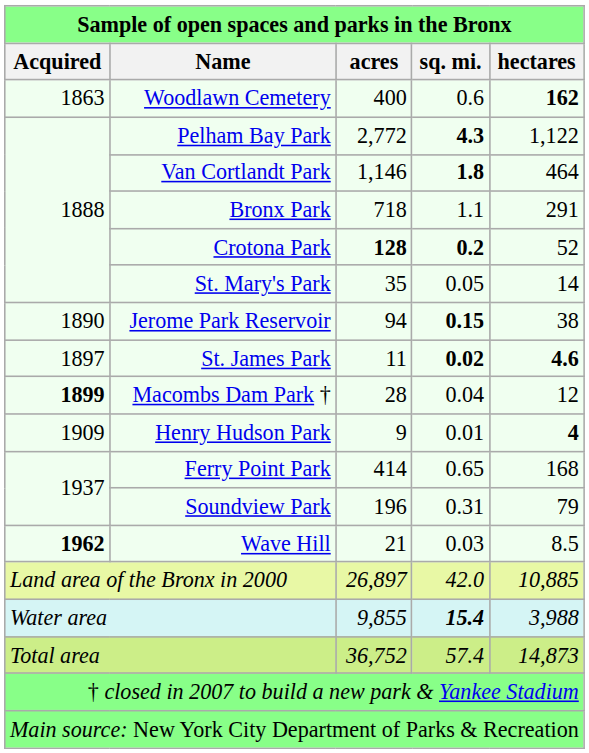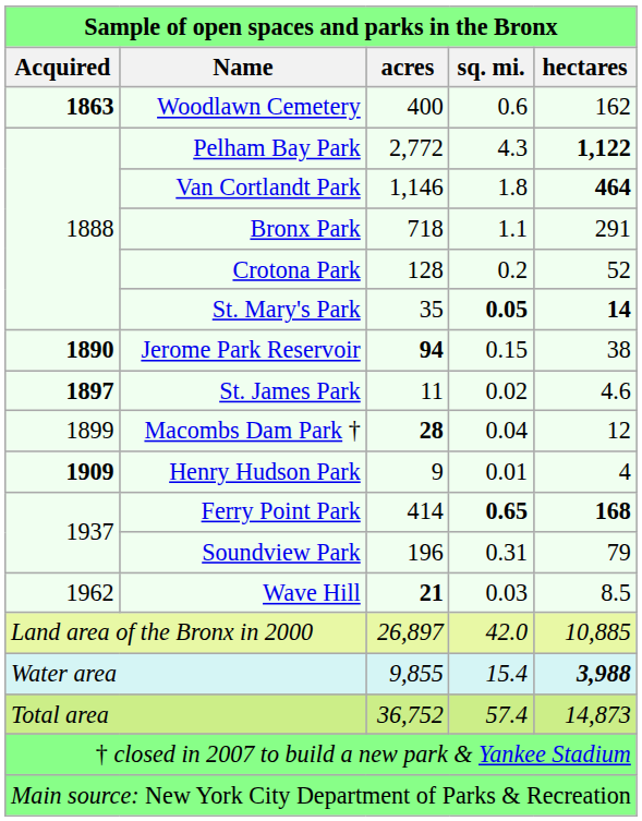Woodlawn Cemetery | Acquired: normal -> bold
Woodlawn Cemetery | hectares: bold -> normal
Pelham Bay Park | sq. mi.: bold -> normal
Pelham Bay Park | hectares: normal -> bold
Van Cortlandt Park | sq. mi.: bold -> normal
Van Cortlandt Park | hectares: normal -> bold
Crotona Park | acres: bold -> normal
Crotona Park | sq. mi.: bold -> normal
St. Mary's Park | sq. mi.: normal -> bold
St. Mary's Park | hectares: normal -> bold
Jerome Park Reservoir | Acquired: normal -> bold
Jerome Park Reservoir | acres: normal -> bold
Jerome Park Reservoir | sq. mi.: bold -> normal
St. James Park | Acquired: normal -> bold
St. James Park | sq. mi.: bold -> normal
St. James Park | hectares: bold -> normal
Macombs Dam Park † | Acquired: bold -> normal
Macombs Dam Park † | acres: normal -> bold
Henry Hudson Park | Acquired: normal -> bold
Henry Hudson Park | hectares: bold -> normal
Ferry Point Park | sq. mi.: normal -> bold
Ferry Point Park | hectares: normal -> bold
Wave Hill | Acquired: bold -> normal
Wave Hill | acres: normal -> bold
Water area | sq. mi.: bold -> normal
Water area | hectares: normal -> bold
